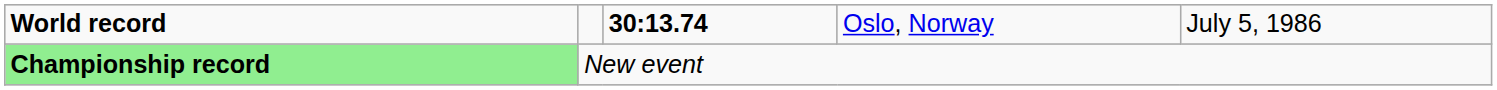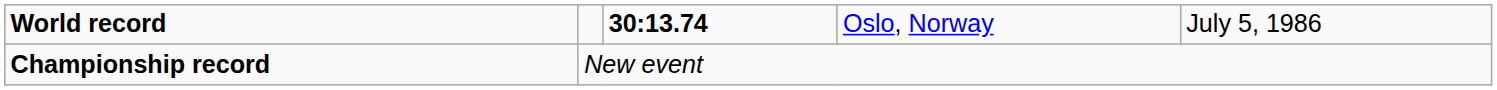Championship record | column 1: lightgreen background -> no background
